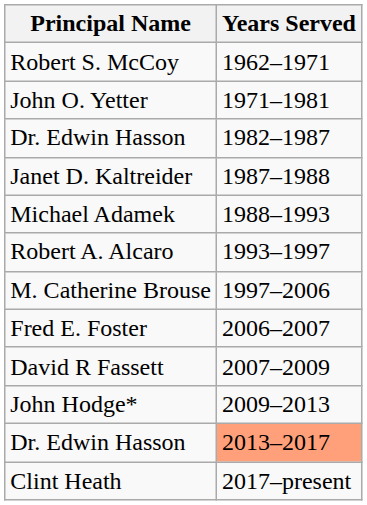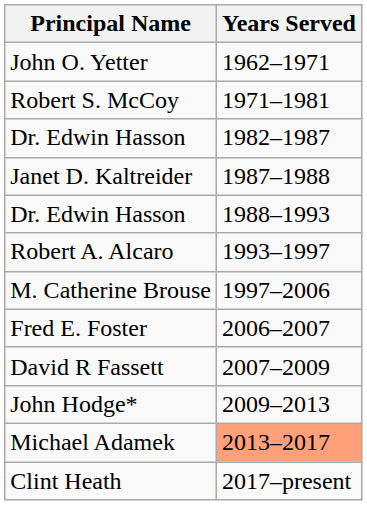row 2 | Principal Name: Robert S. McCoy -> John O. Yetter
row 3 | Principal Name: John O. Yetter -> Robert S. McCoy
row 6 | Principal Name: Michael Adamek -> Dr. Edwin Hasson
row 12 | Principal Name: Dr. Edwin Hasson -> Michael Adamek
